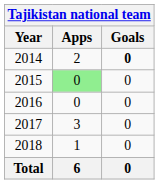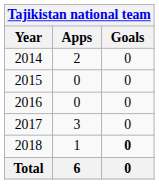2014 | Goals: bold -> normal
2015 | Apps: lightgreen background -> no background
2018 | Goals: normal -> bold
